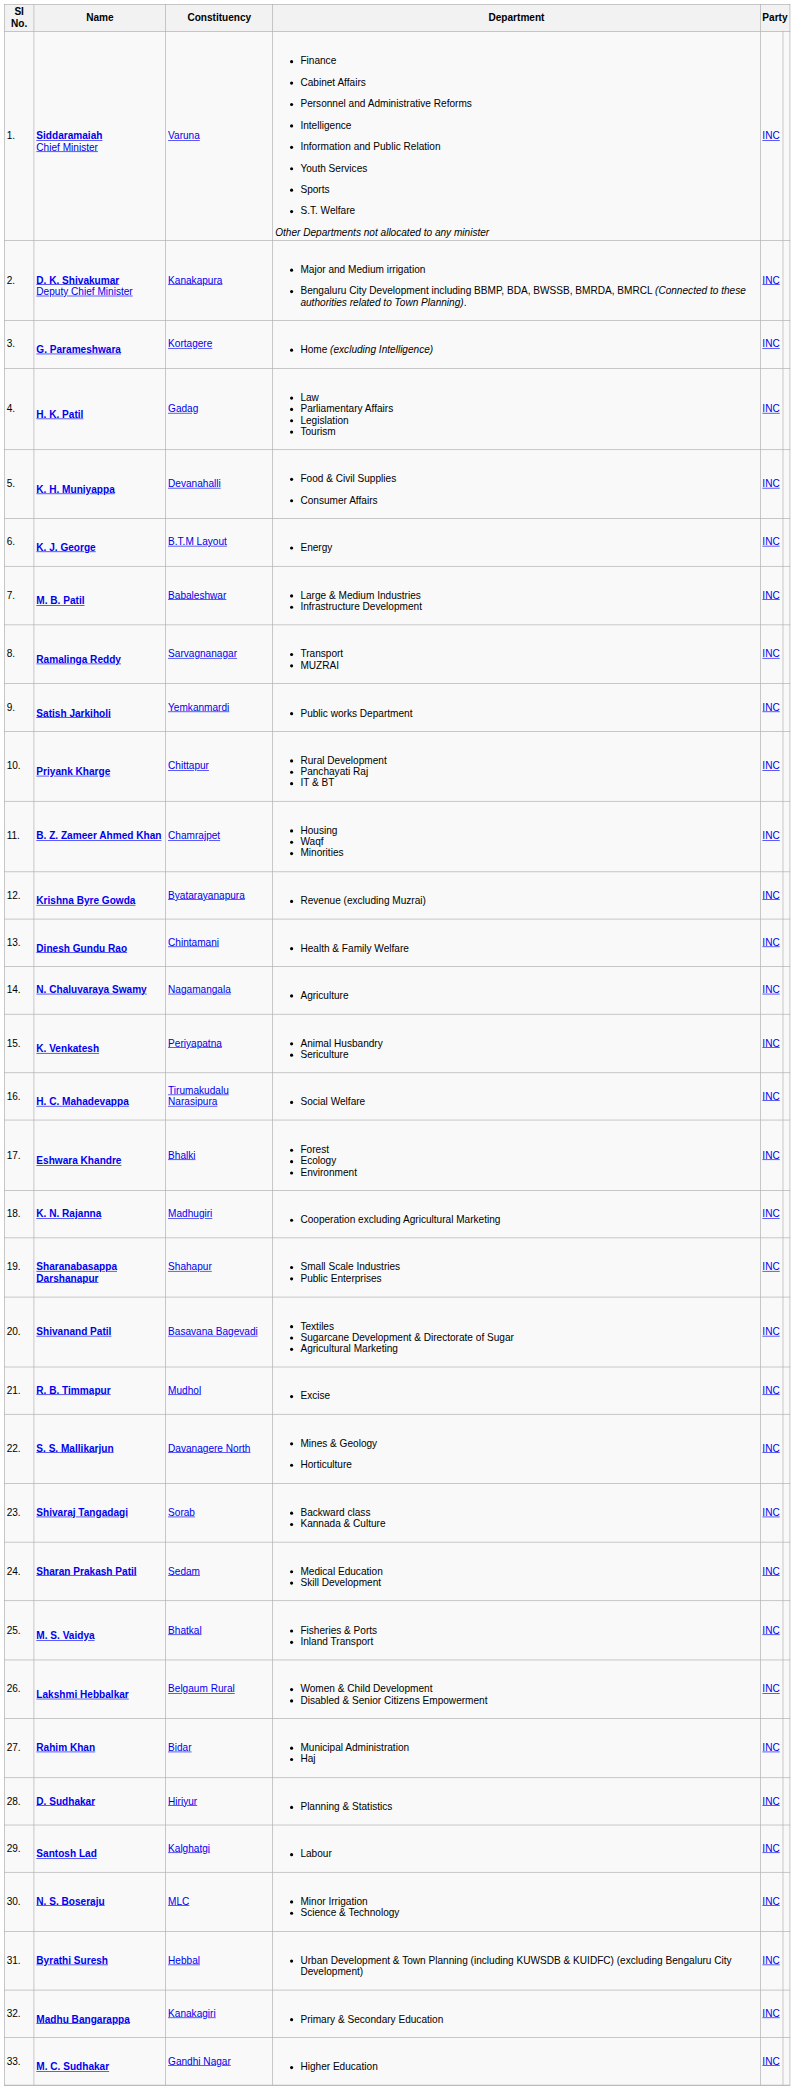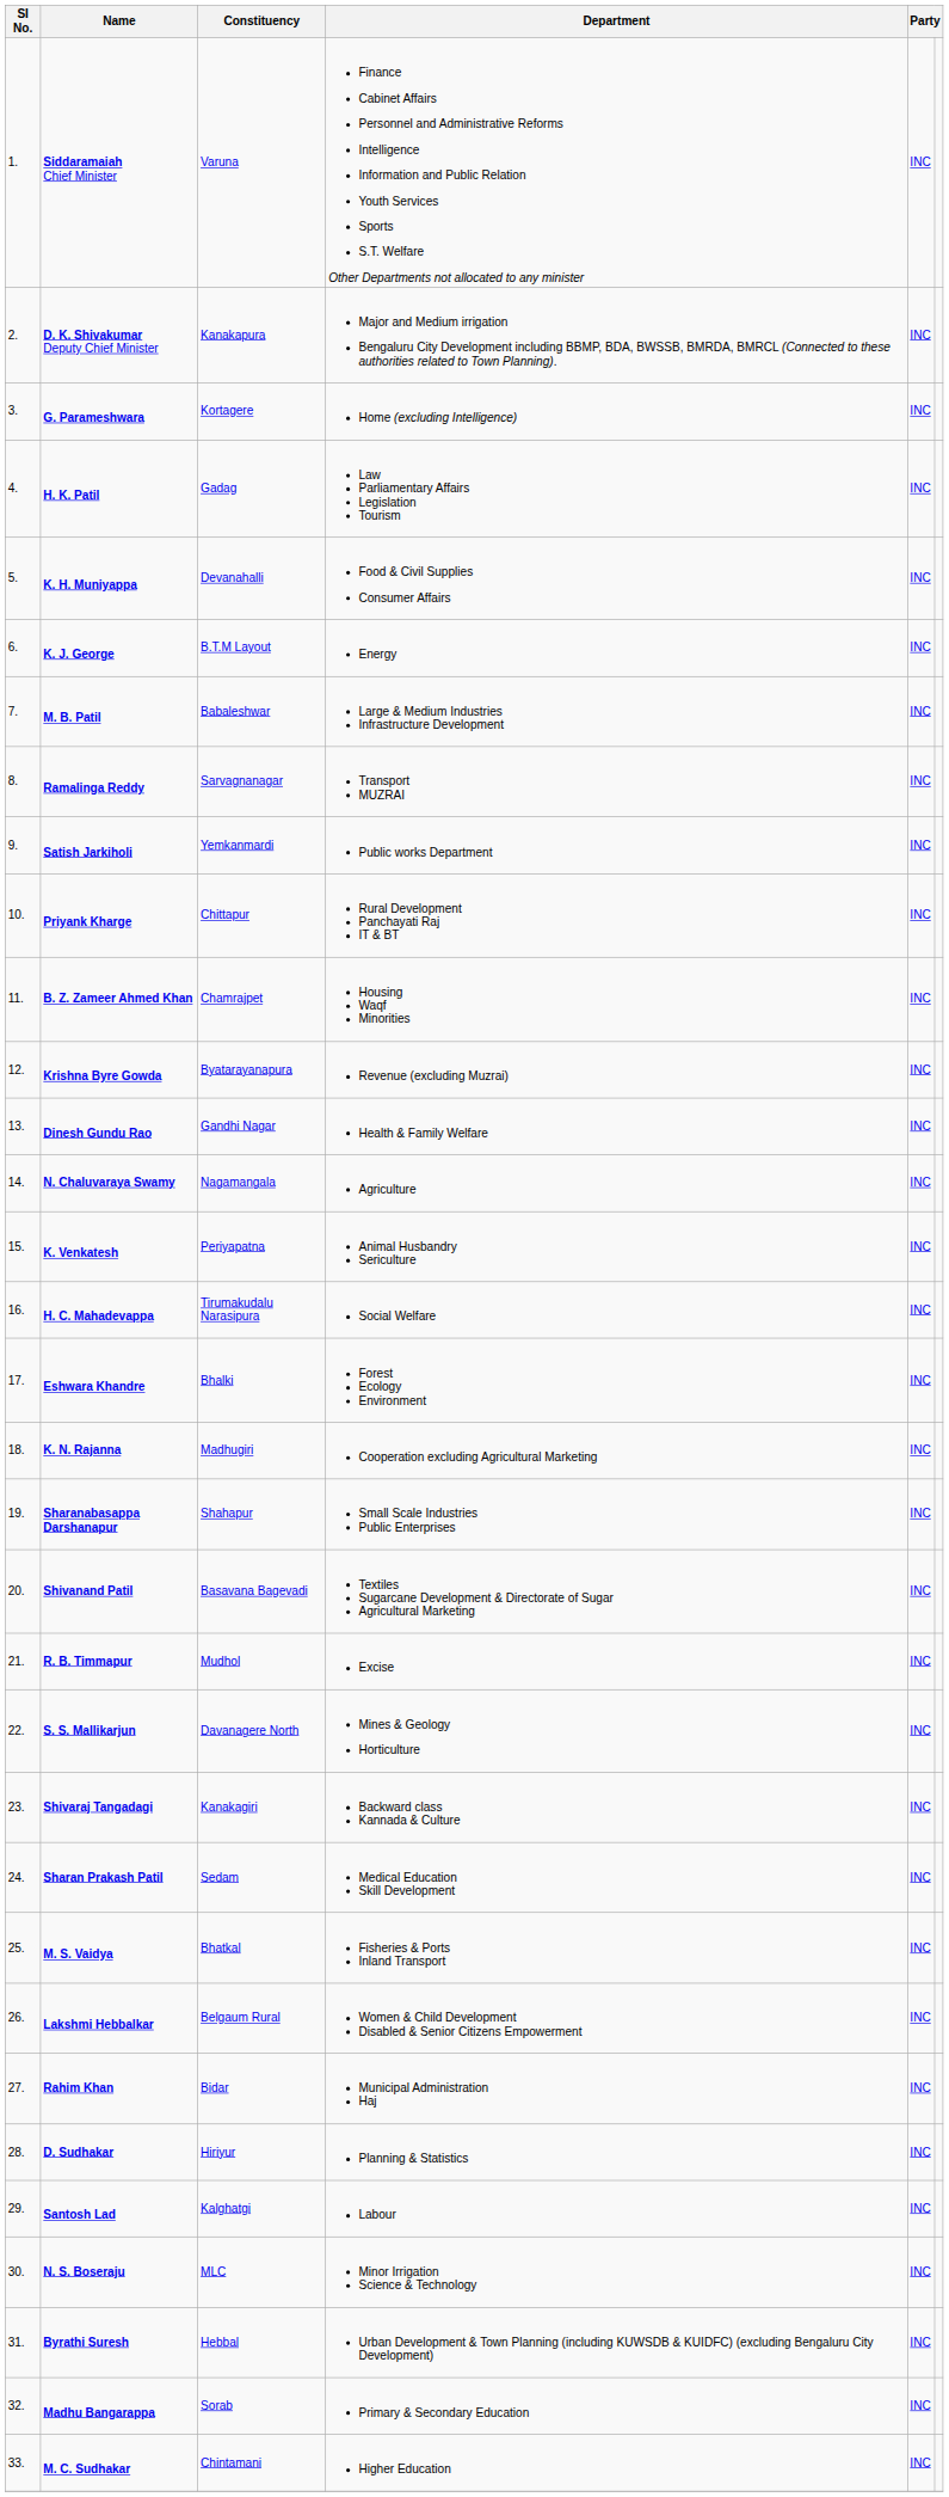Dinesh Gundu Rao | Constituency: Chintamani -> Gandhi Nagar
Shivaraj Tangadagi | Constituency: Sorab -> Kanakagiri
Madhu Bangarappa | Constituency: Kanakagiri -> Sorab
M. C. Sudhakar | Constituency: Gandhi Nagar -> Chintamani
